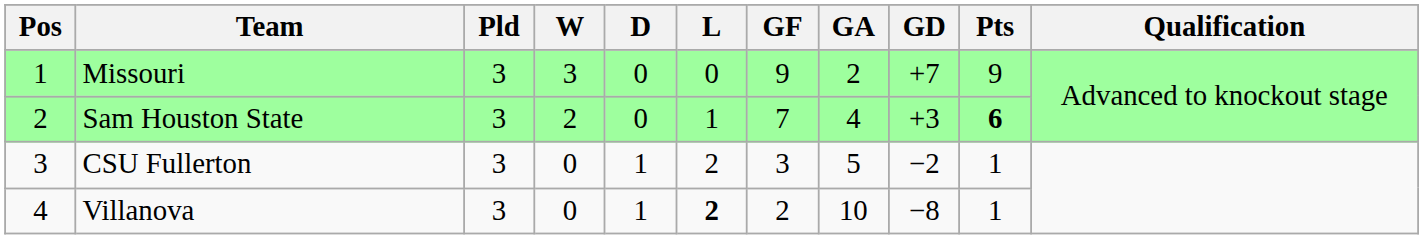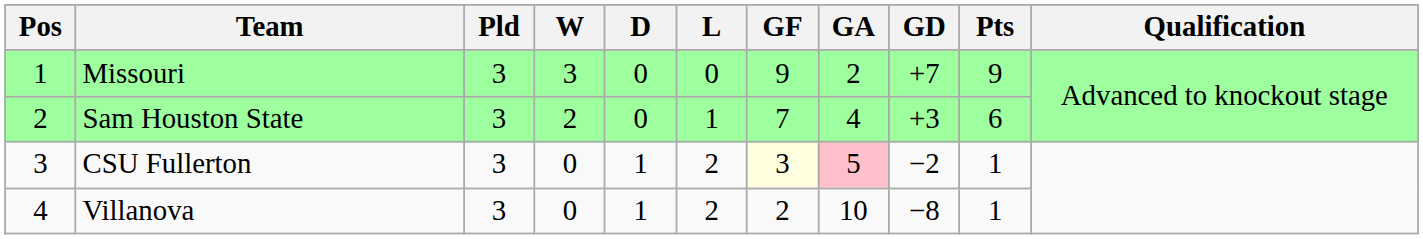Sam Houston State | Pts: bold -> normal
CSU Fullerton | GF: no background -> lightyellow background
CSU Fullerton | GA: no background -> pink background
Villanova | L: bold -> normal
